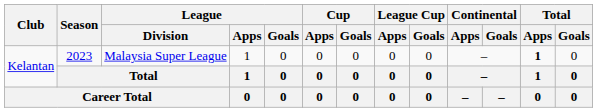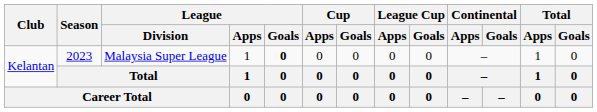Kelantan / Malaysia Super League | League / Goals: normal -> bold
Kelantan / Malaysia Super League | Total / Apps: bold -> normal
